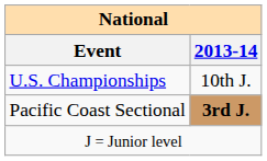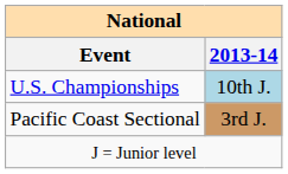U.S. Championships | 2013-14: no background -> lightblue background
Pacific Coast Sectional | 2013-14: bold -> normal
